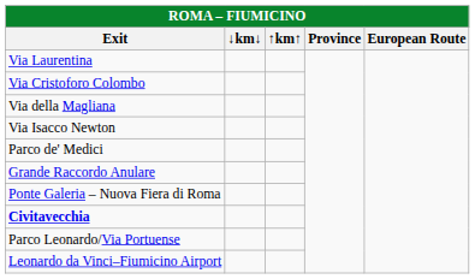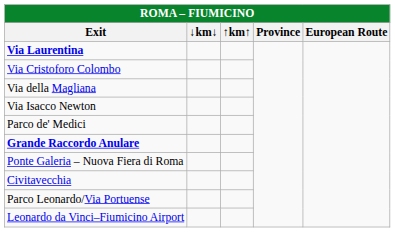Via Laurentina | Exit: normal -> bold
Grande Raccordo Anulare | Exit: normal -> bold
Civitavecchia | Exit: bold -> normal
